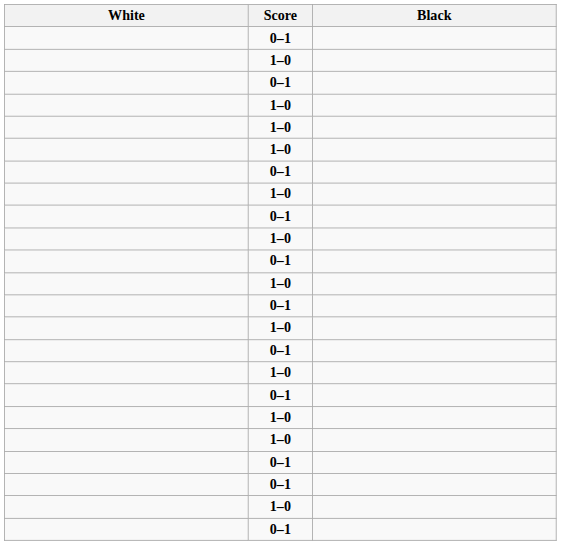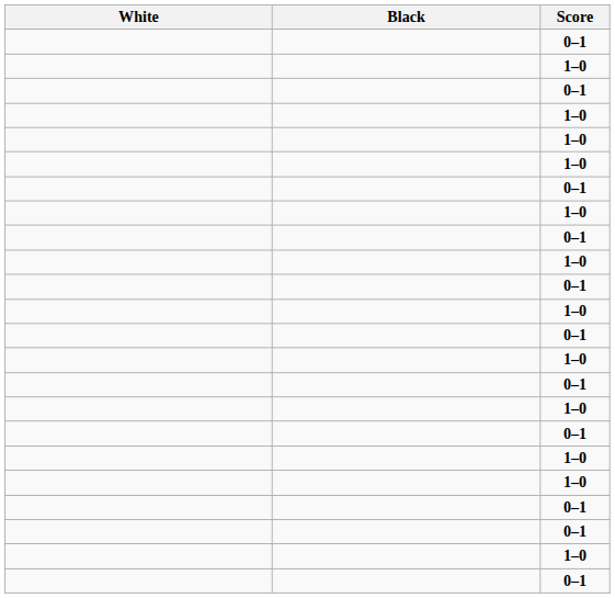columns swapped: Score <-> Black
